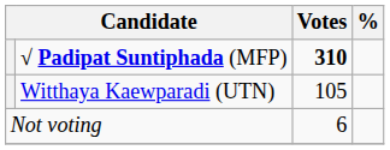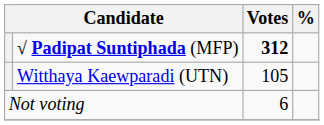√ Padipat Suntiphada (MFP) | Votes: 310 -> 312
